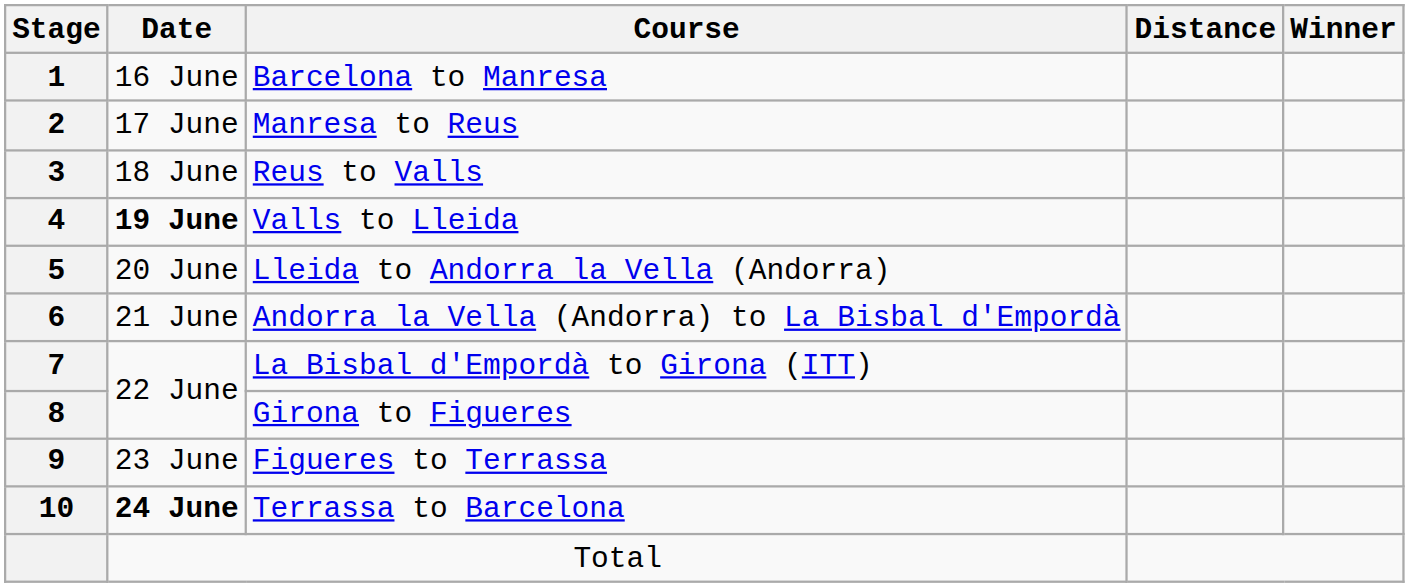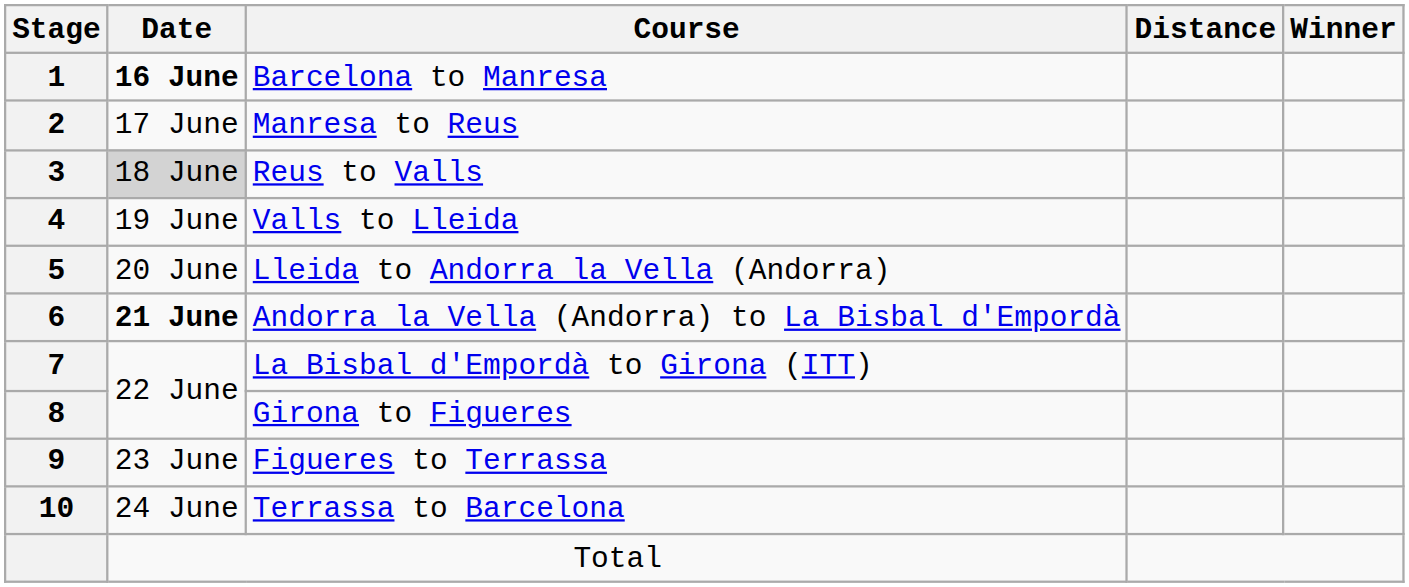Barcelona to Manresa | Date: normal -> bold
Reus to Valls | Date: no background -> lightgrey background
Valls to Lleida | Date: bold -> normal
Andorra la Vella (Andorra) to La Bisbal d'Empordà | Date: normal -> bold
Terrassa to Barcelona | Date: bold -> normal
